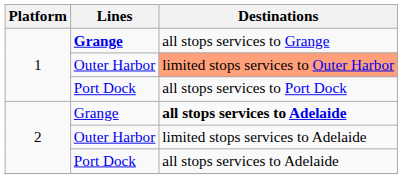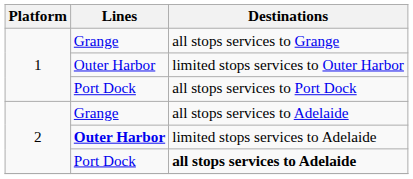all stops services to Grange | Lines: bold -> normal
limited stops services to Outer Harbor | Destinations: lightsalmon background -> no background
Grange / all stops services to Adelaide | Destinations: bold -> normal
limited stops services to Adelaide | Lines: normal -> bold
Port Dock / all stops services to Adelaide | Destinations: normal -> bold
